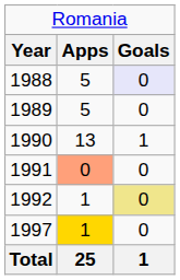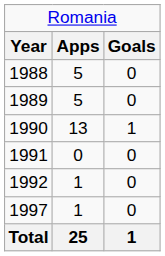1988 | column 3: lavender background -> no background
1991 | column 2: lightsalmon background -> no background
1992 | column 3: khaki background -> no background
1997 | column 2: gold background -> no background
